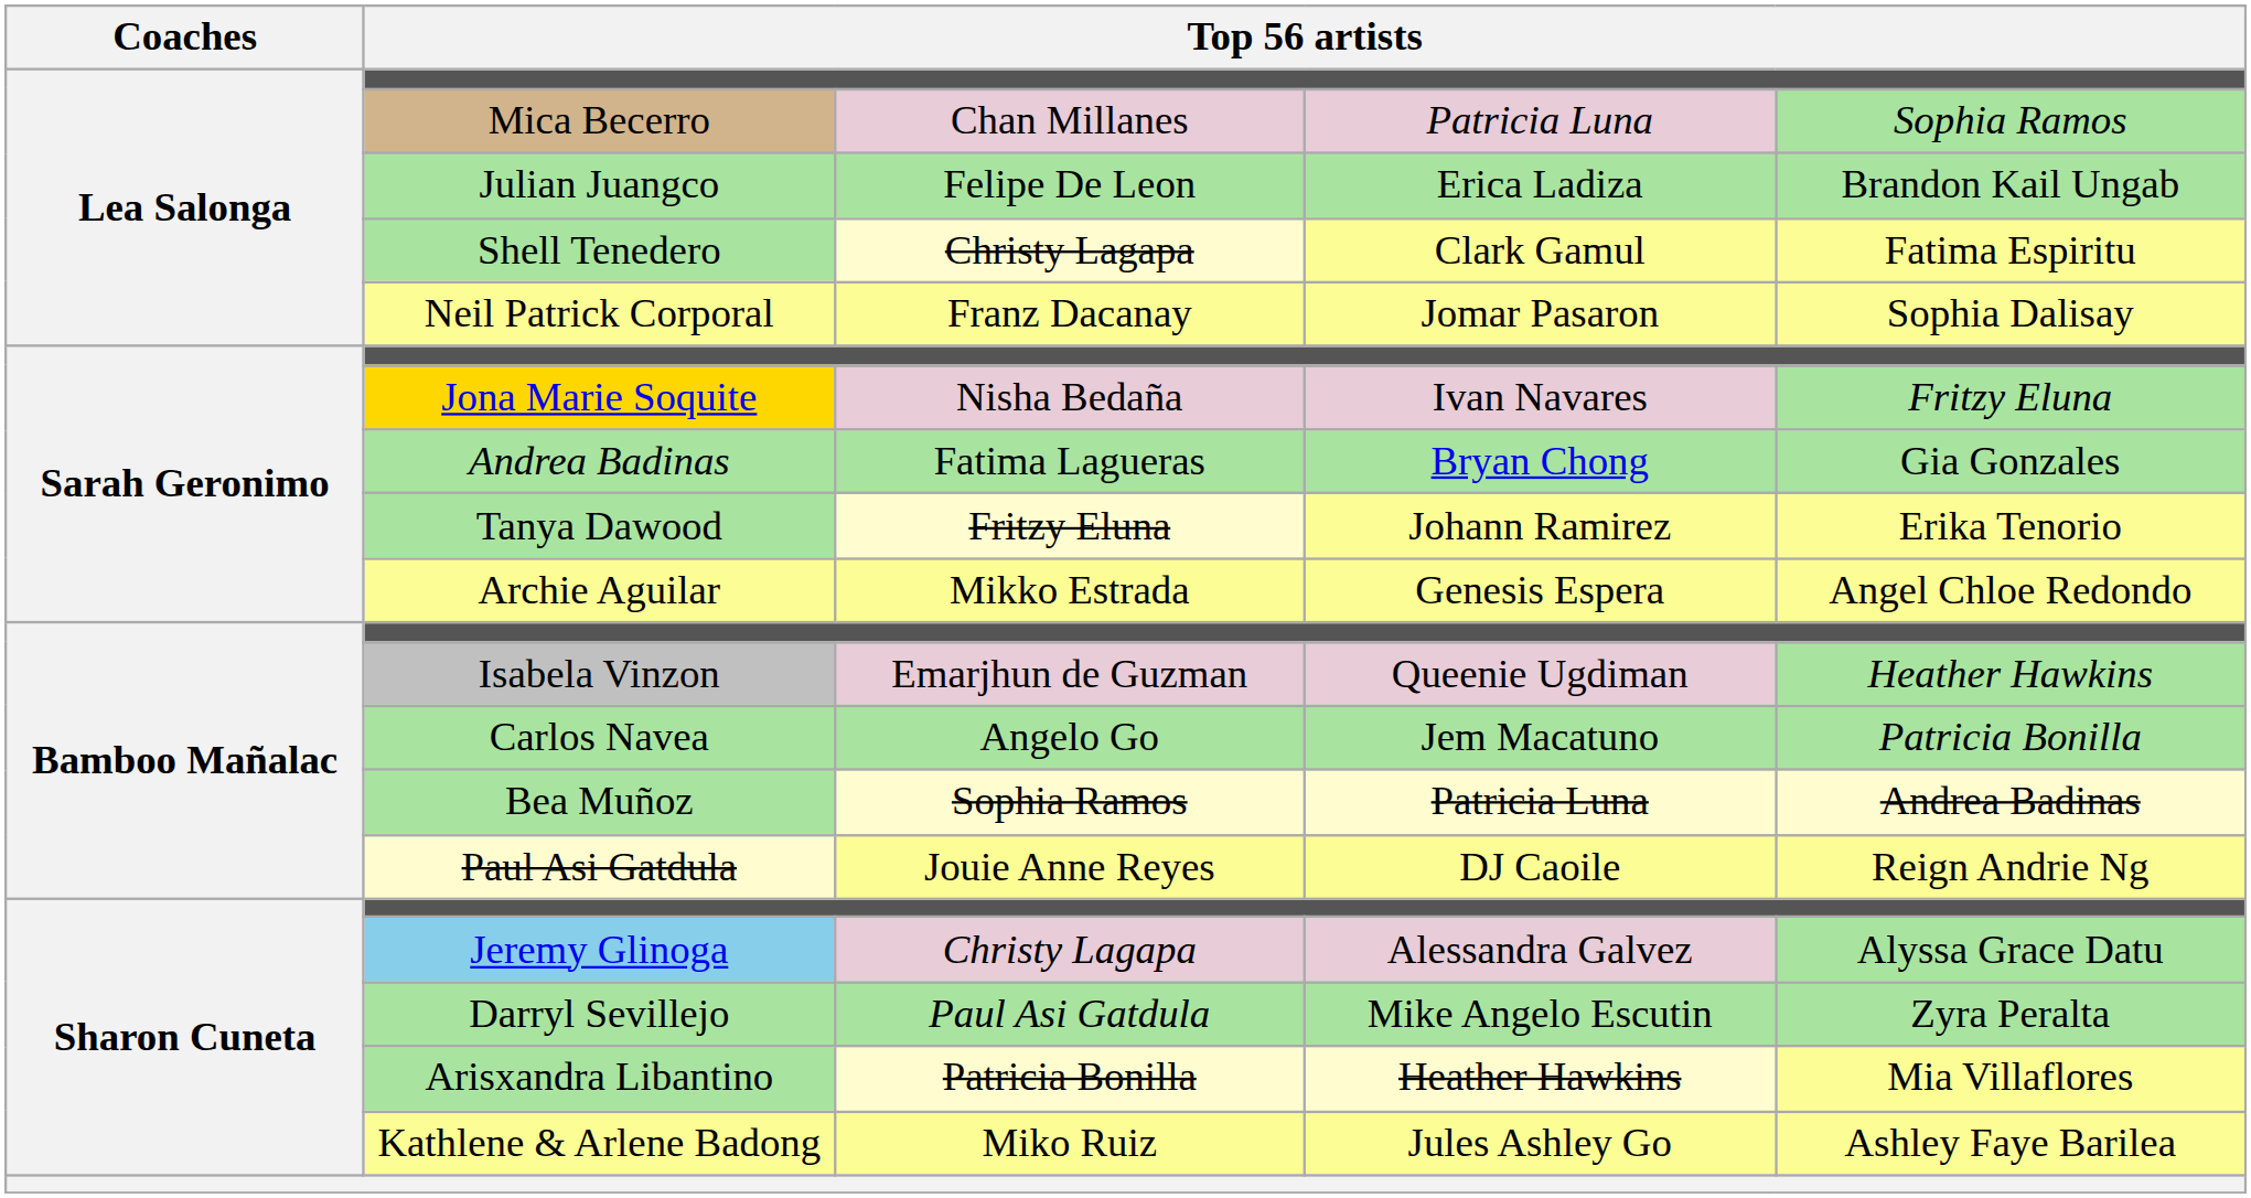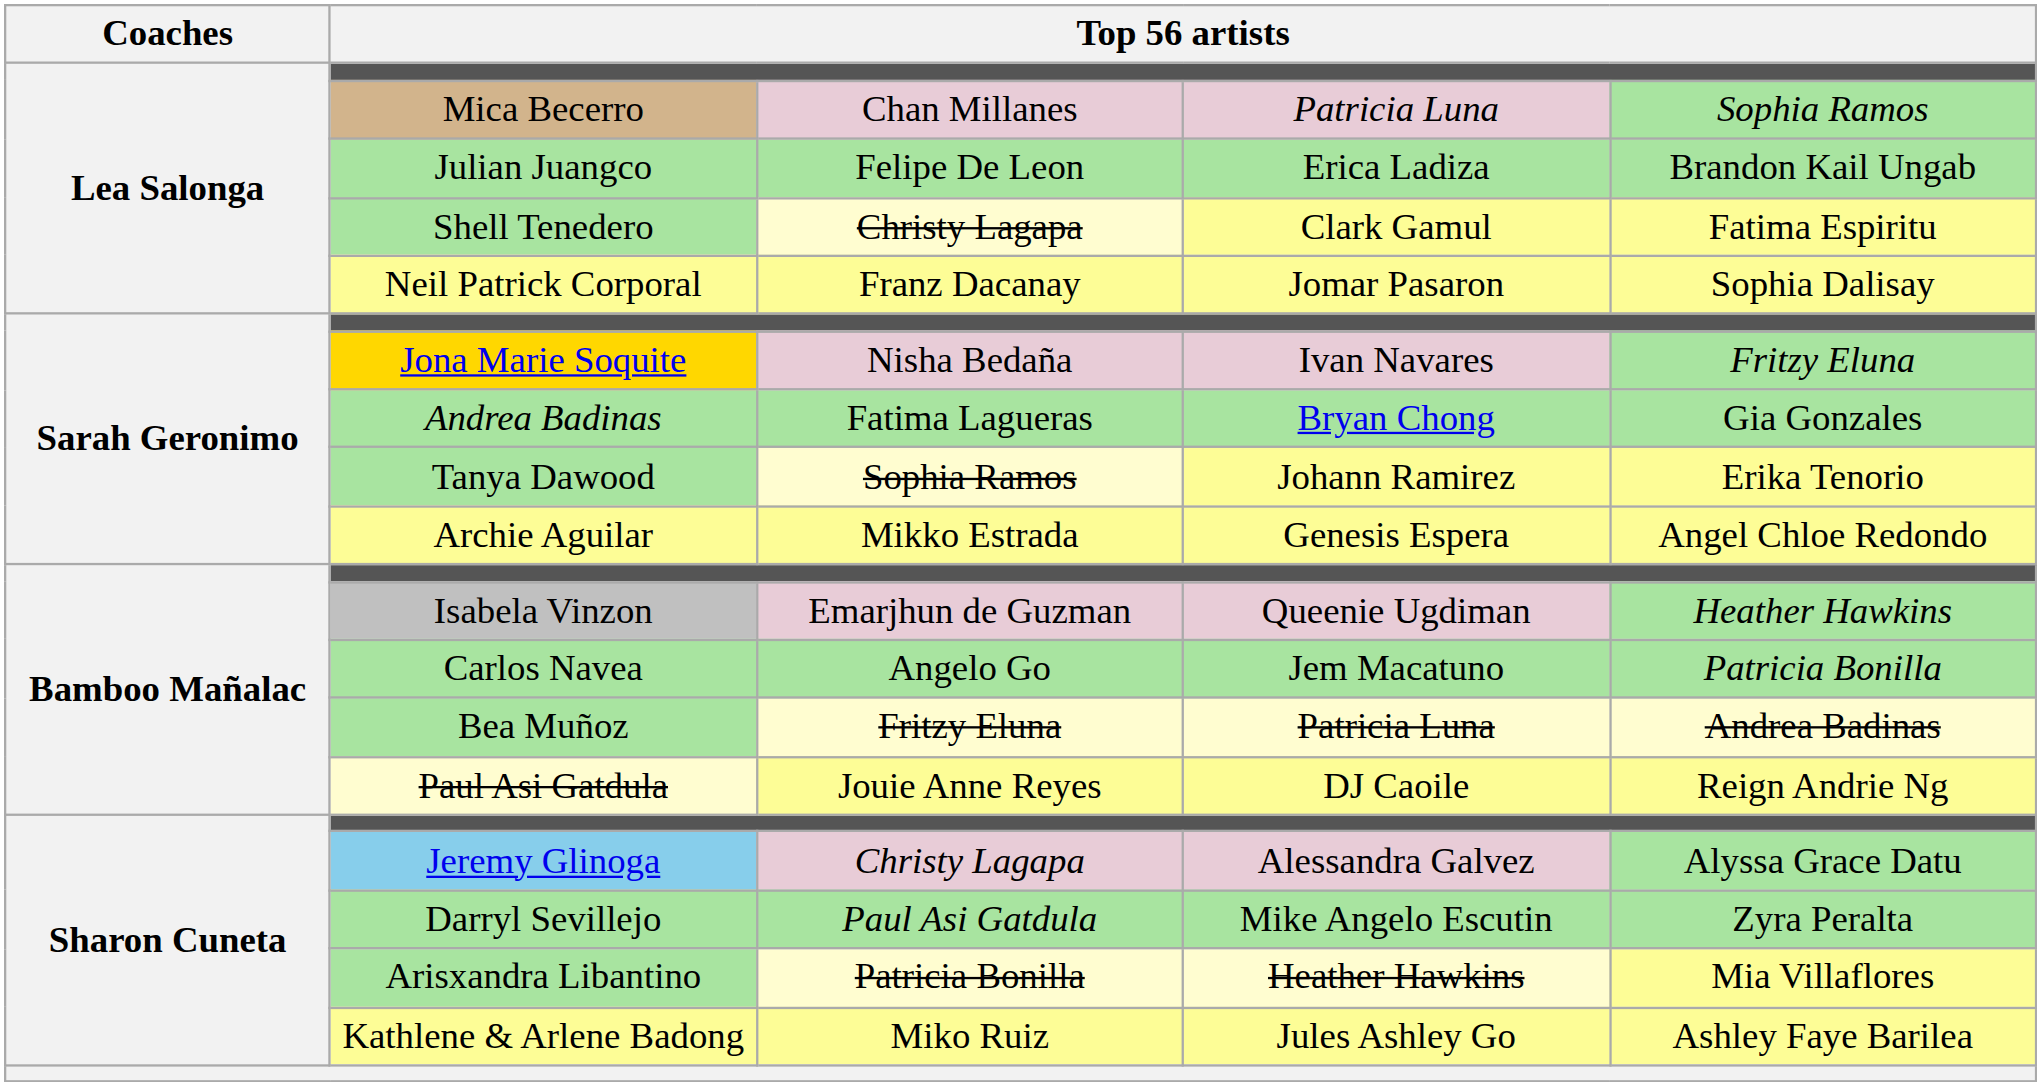Tanya Dawood | column 3: Fritzy Eluna -> Sophia Ramos
Bea Muñoz | column 3: Sophia Ramos -> Fritzy Eluna
